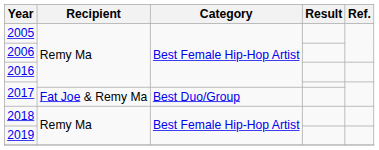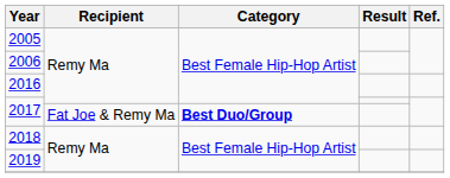2017 / Fat Joe & Remy Ma | Category: normal -> bold
